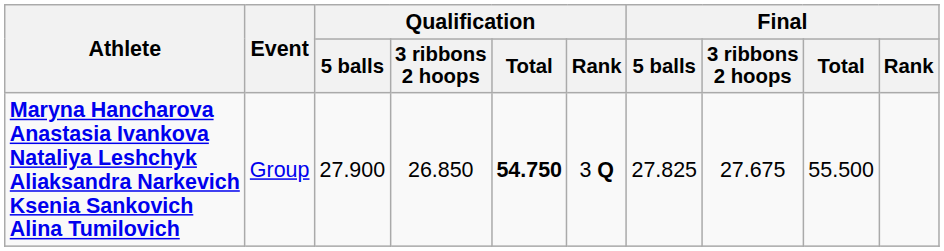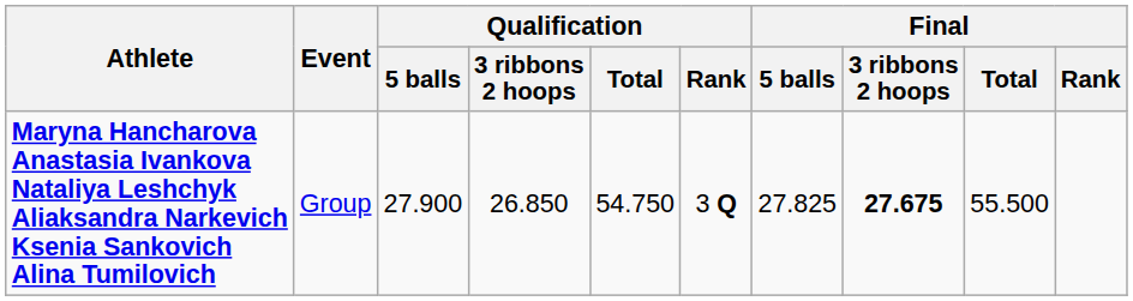row 3 | Qualification / Total: bold -> normal
row 3 | Final / 3 ribbons 2 hoops: normal -> bold
